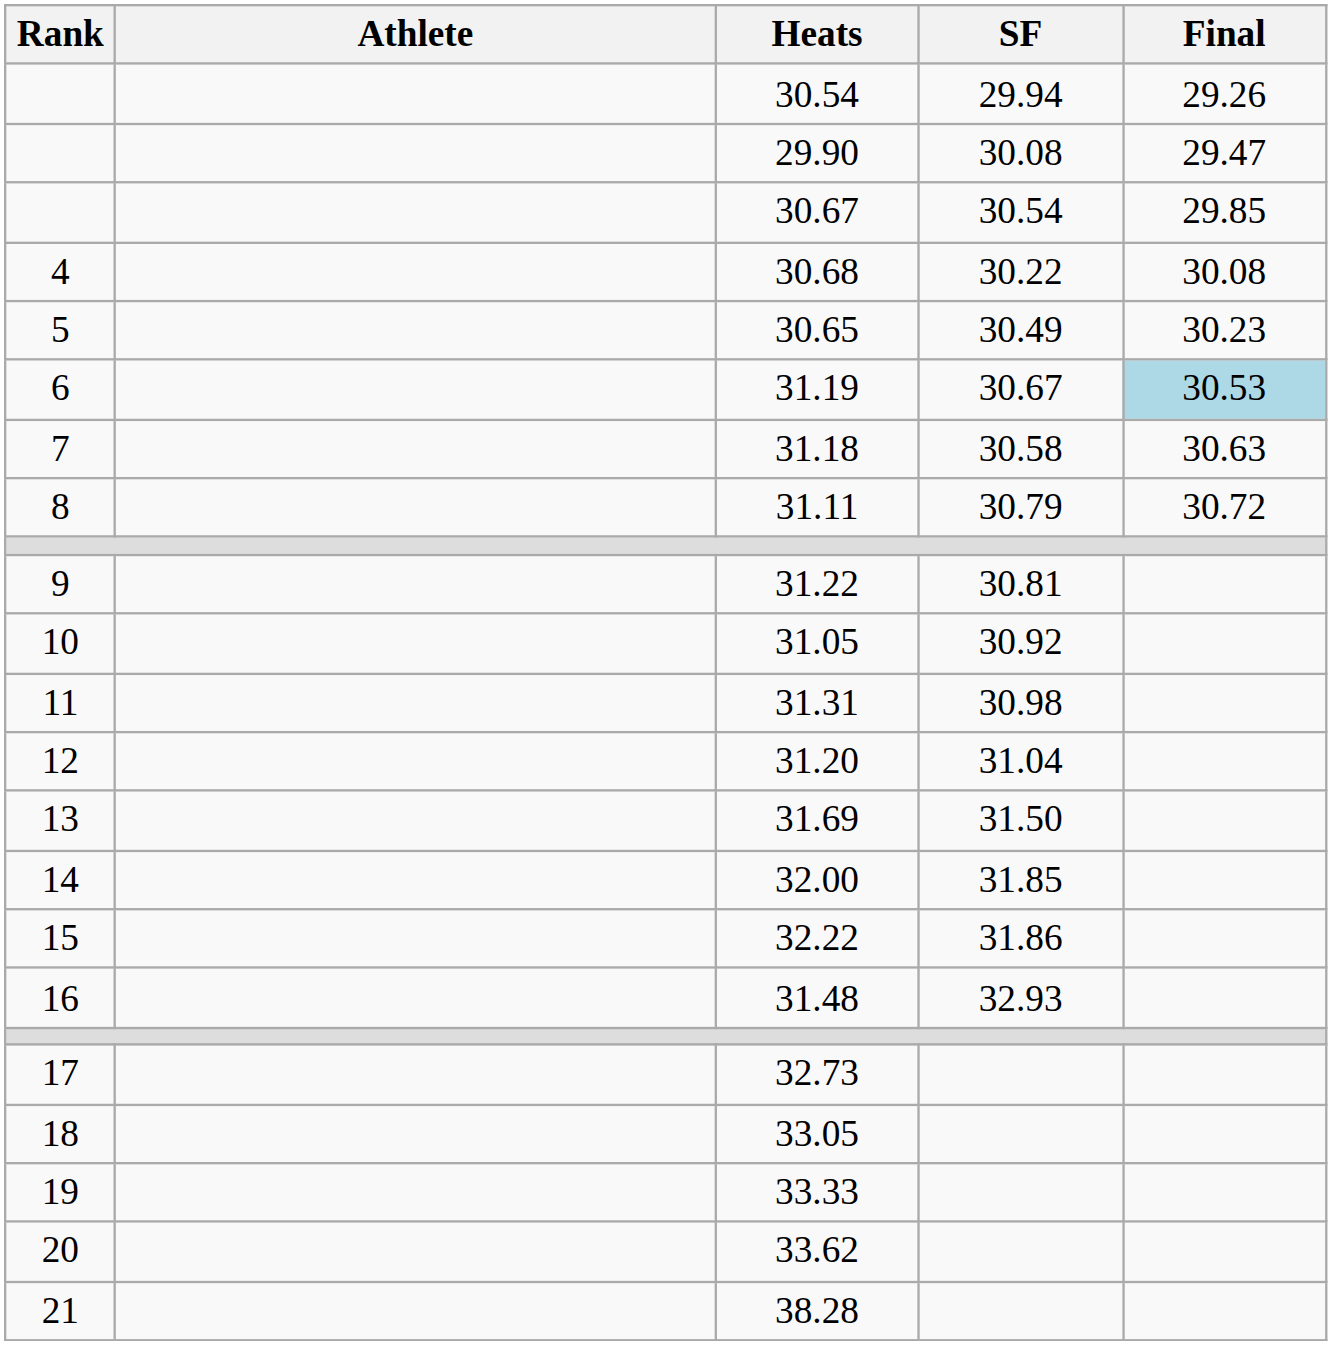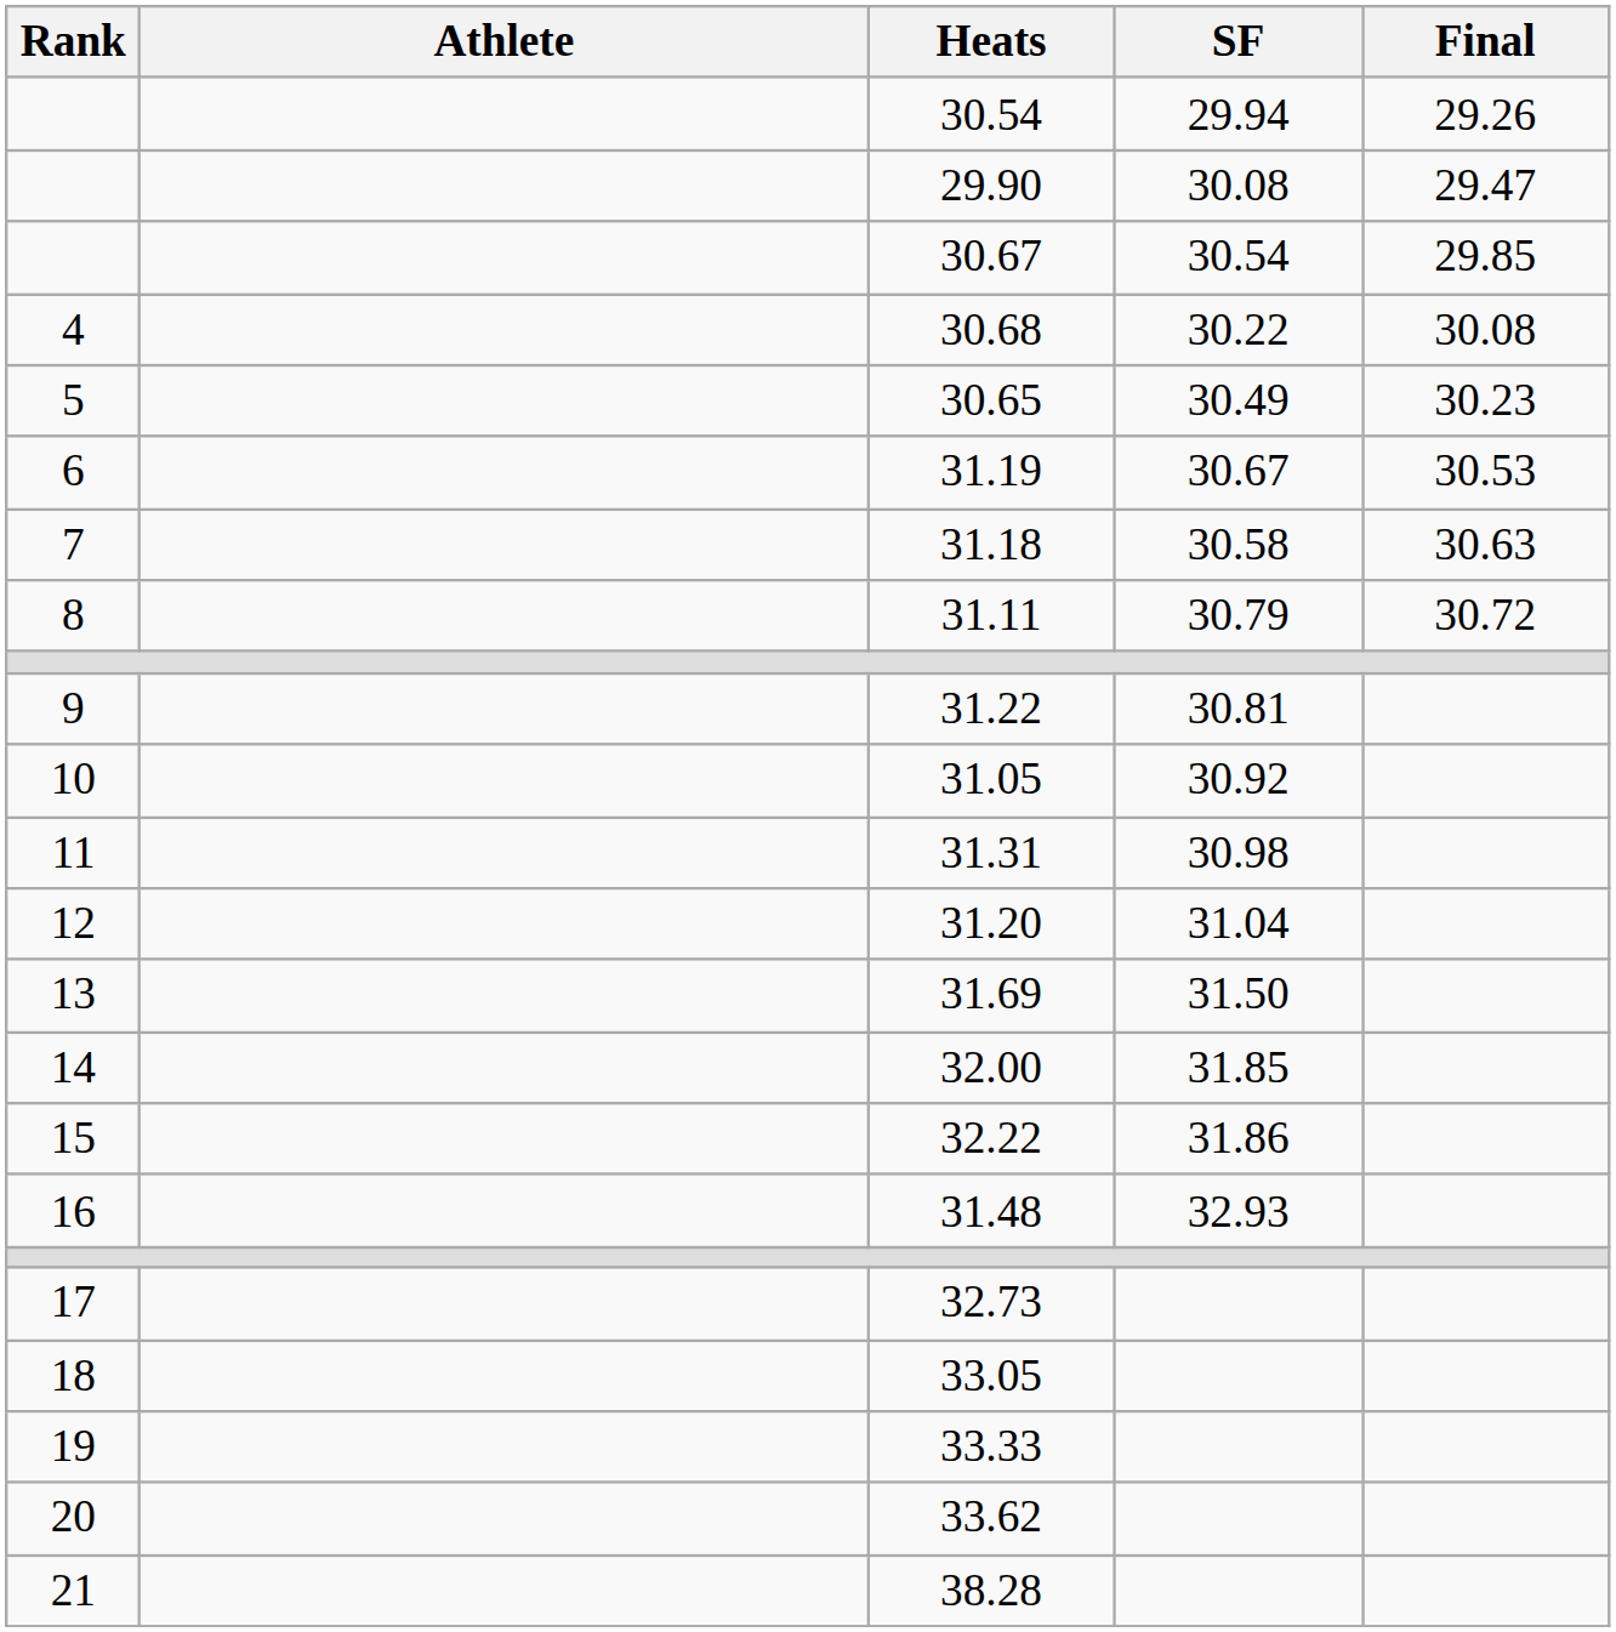31.19 | Final: lightblue background -> no background
